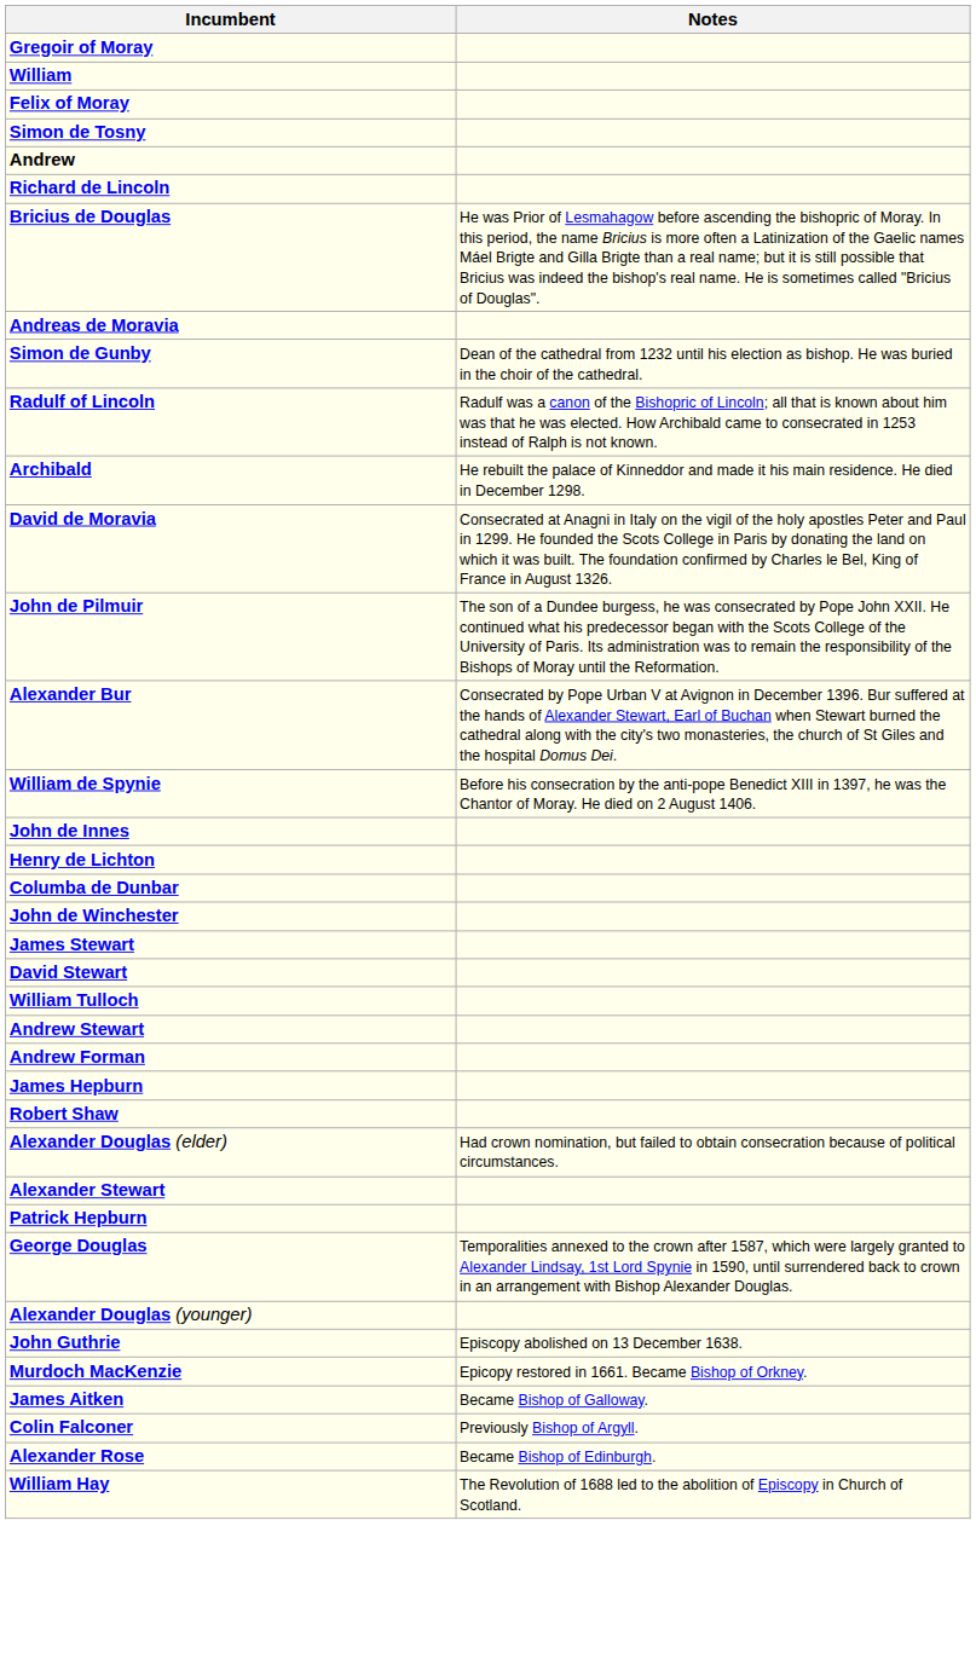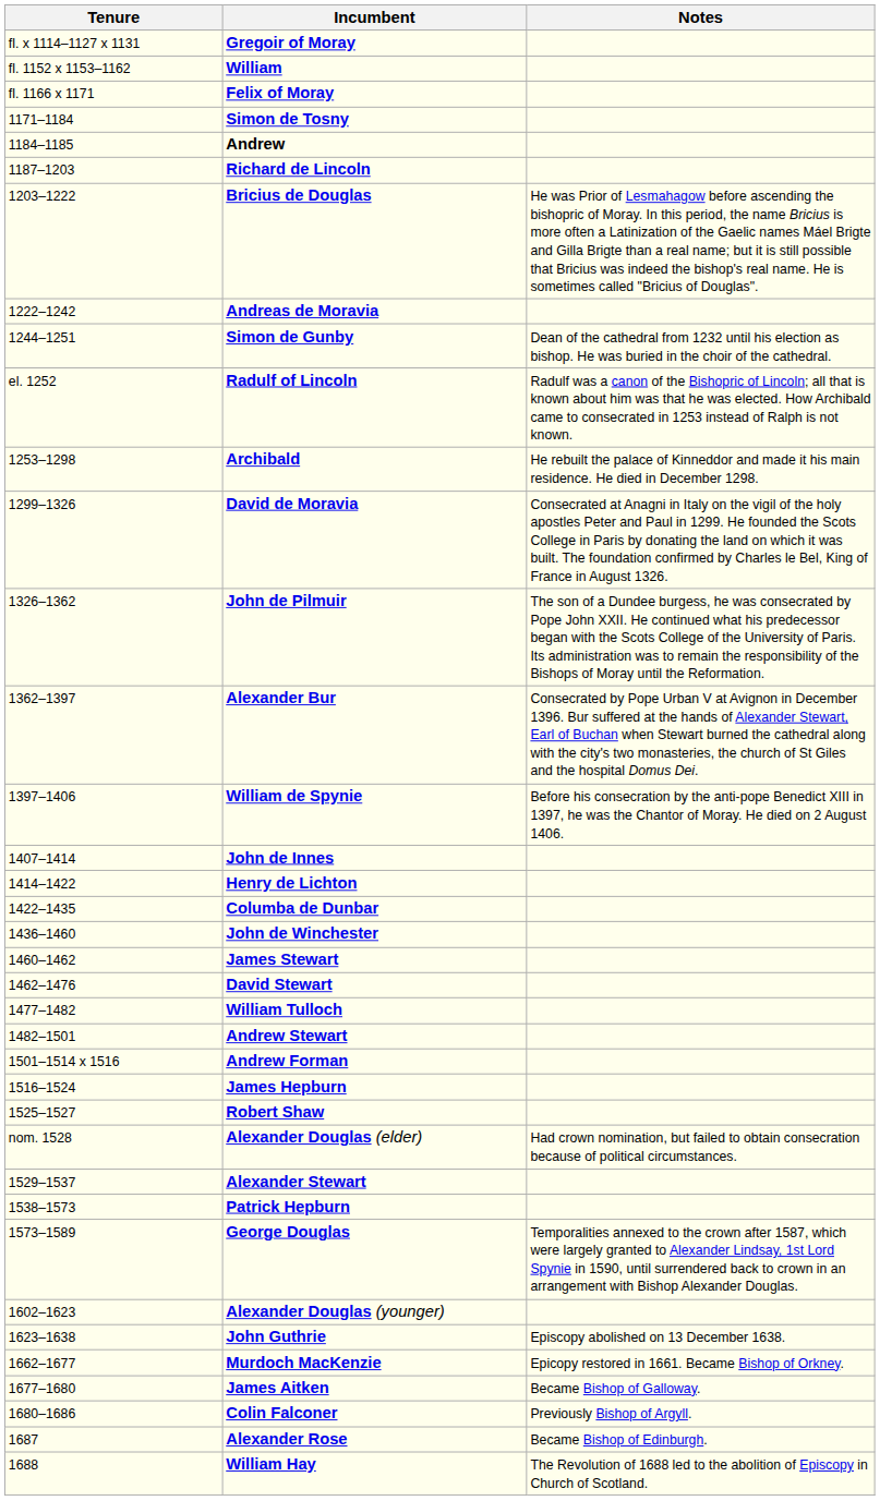+ column: Tenure | fl. x 1114–1127 x 1131 | fl. 1152 x 1153–1162 | fl. 1166 x 1171 | 1171–1184 | 1184–1185 | 1187–1203 | 1203–1222 | 1222–1242 | 1244–1251 | el. 1252 | 1253–1298 | 1299–1326 | 1326–1362 | 1362–1397 | 1397–1406 | 1407–1414 | 1414–1422 | 1422–1435 | 1436–1460 | 1460–1462 | 1462–1476 | 1477–1482 | 1482–1501 | 1501–1514 x 1516 | 1516–1524 | 1525–1527 | nom. 1528 | 1529–1537 | 1538–1573 | 1573–1589 | 1602–1623 | 1623–1638 | 1662–1677 | 1677–1680 | 1680–1686 | 1687 | 1688
